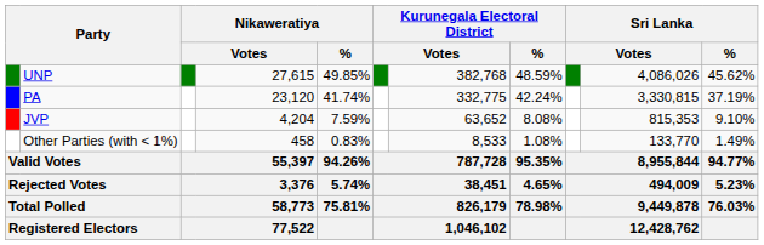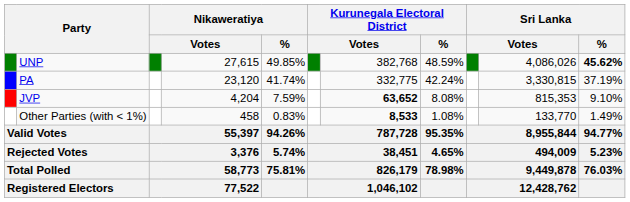UNP | Sri Lanka / %: normal -> bold
JVP | column 7: normal -> bold
Other Parties (with < 1%) | column 7: normal -> bold
